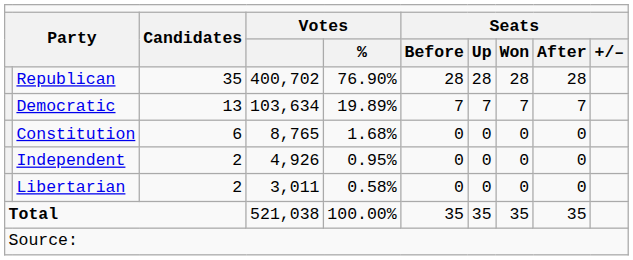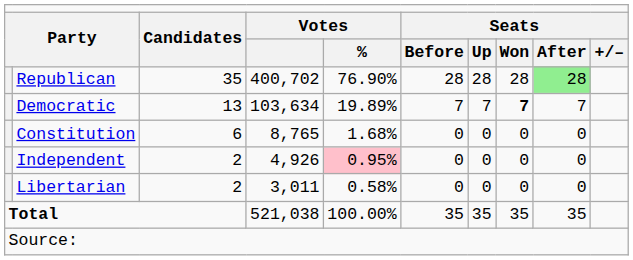Republican | column 9: no background -> lightgreen background
Democratic | column 8: normal -> bold
Independent | column 5: no background -> pink background
